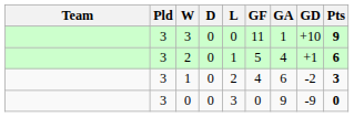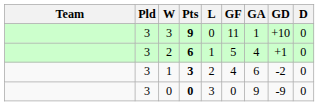columns swapped: D <-> Pts
